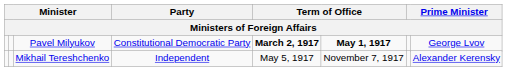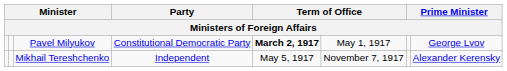Pavel Milyukov | column 6: bold -> normal
